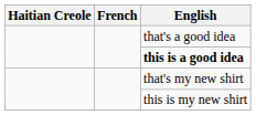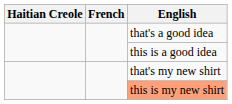this is a good idea | English: bold -> normal
this is my new shirt | English: no background -> lightsalmon background
